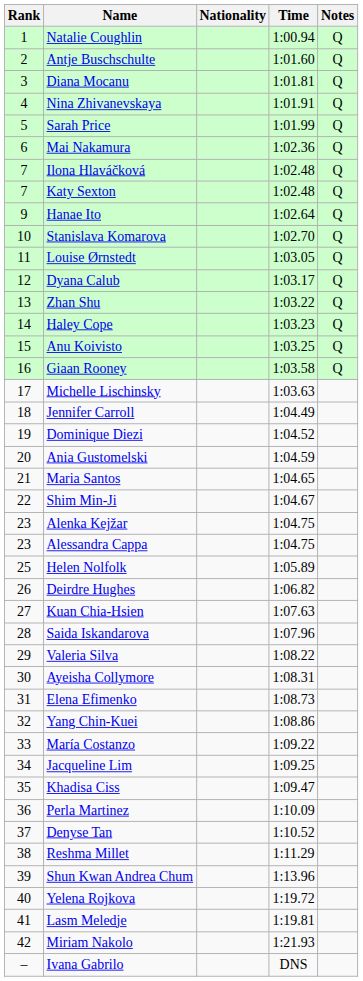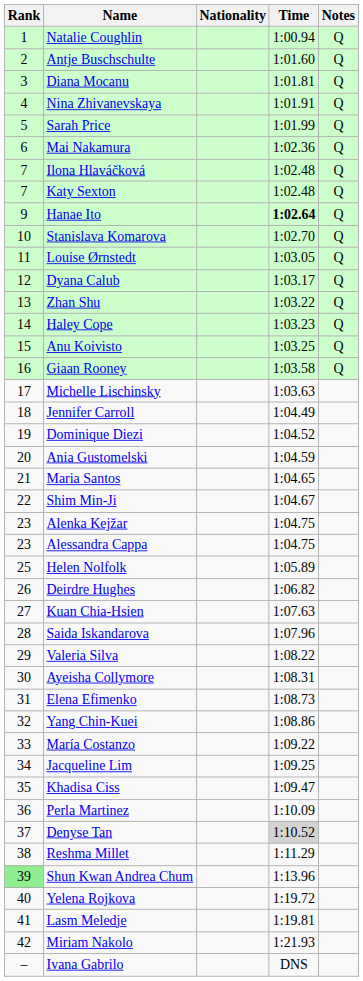Hanae Ito | Time: normal -> bold
Denyse Tan | Time: no background -> lightgrey background
Shun Kwan Andrea Chum | Rank: no background -> lightgreen background
